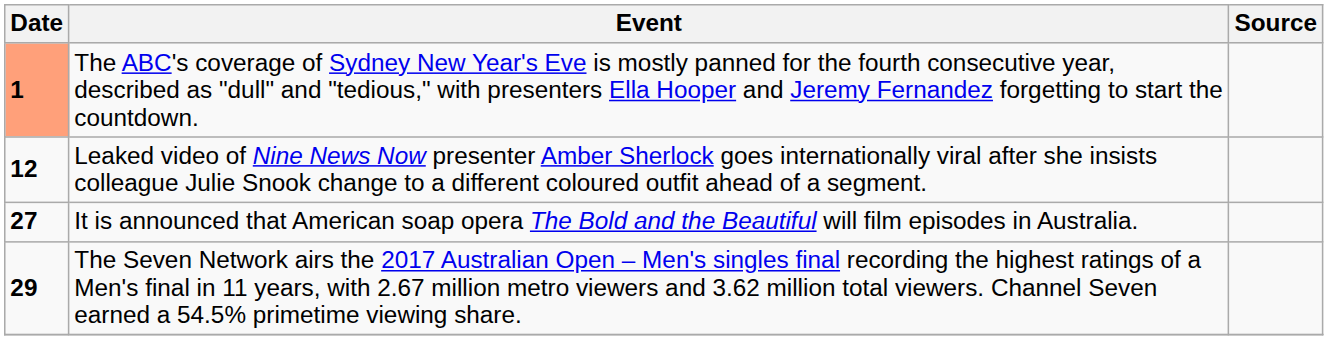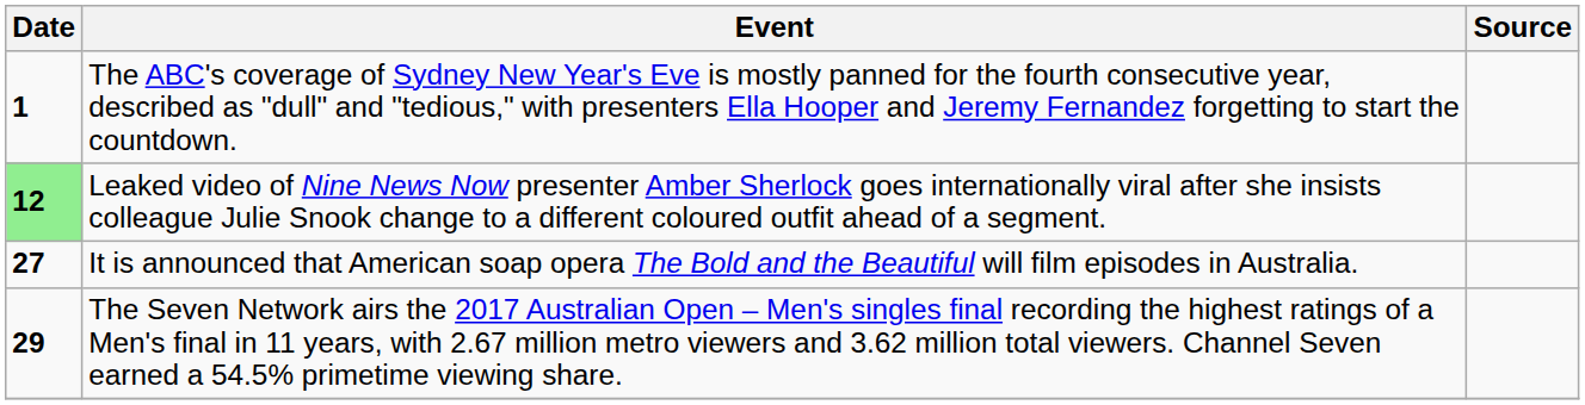row 2 | Date: lightsalmon background -> no background
row 3 | Date: no background -> lightgreen background
